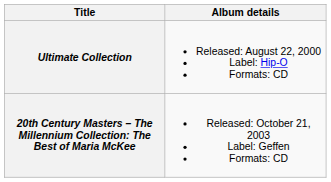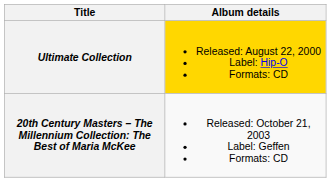Ultimate Collection | Album details: no background -> gold background
